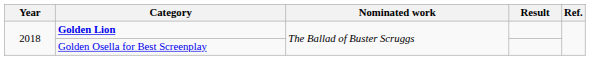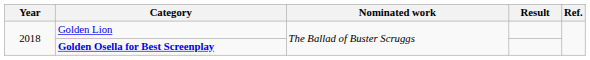Golden Lion | Category: bold -> normal
Golden Osella for Best Screenplay | Category: normal -> bold
